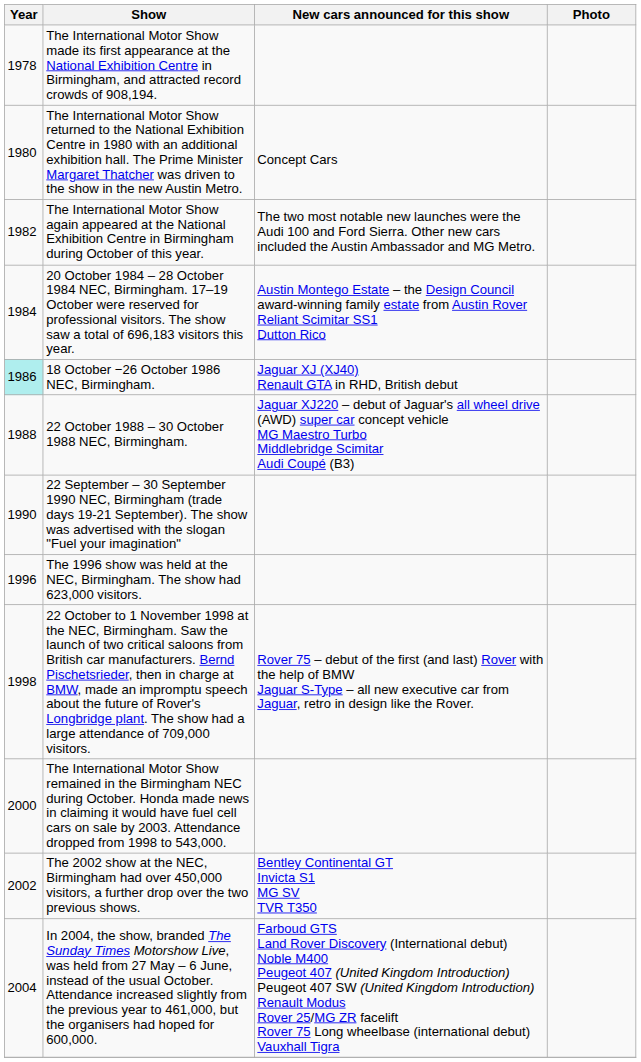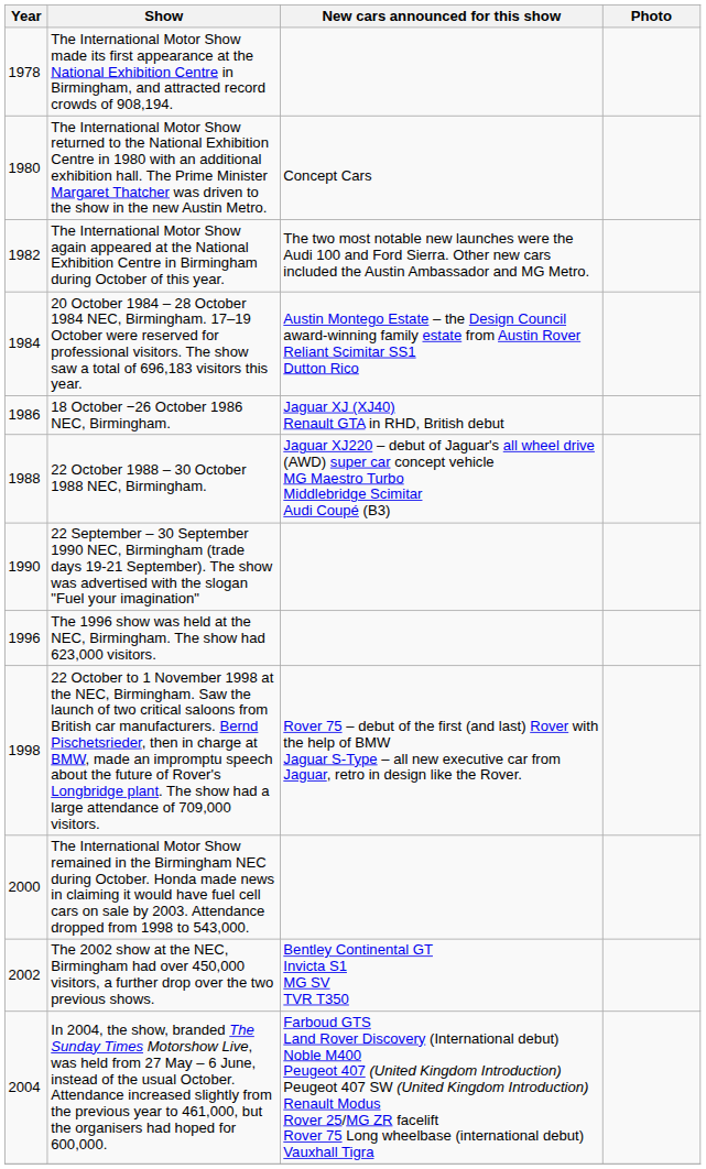18 October −26 October 1986 NEC, Birmingham. | Year: paleturquoise background -> no background
